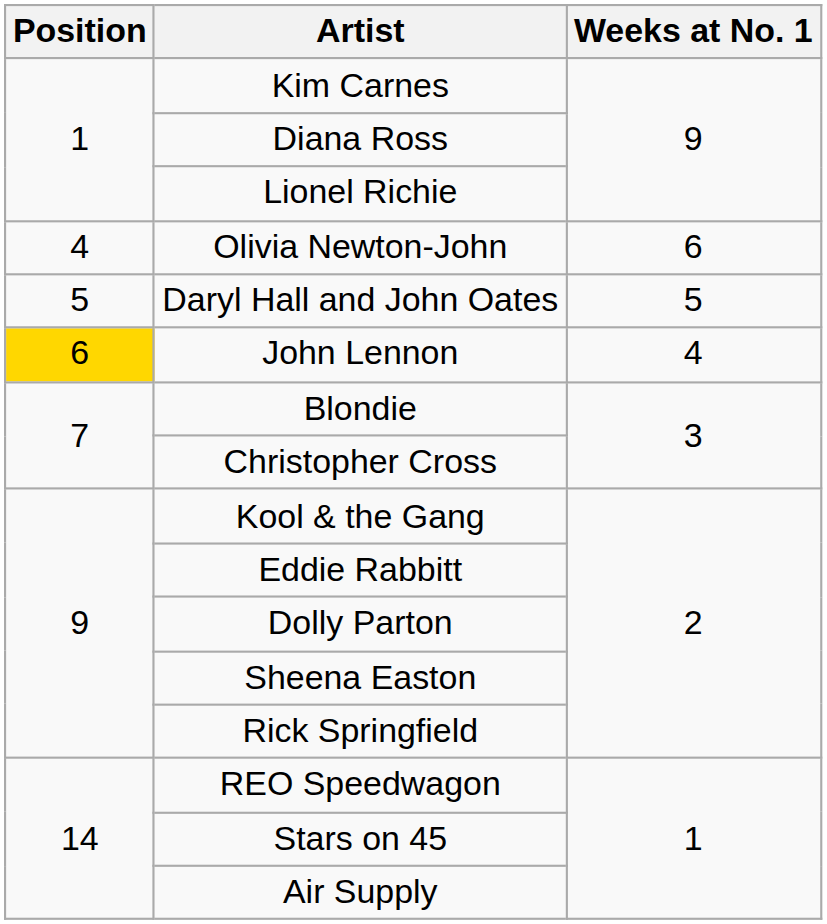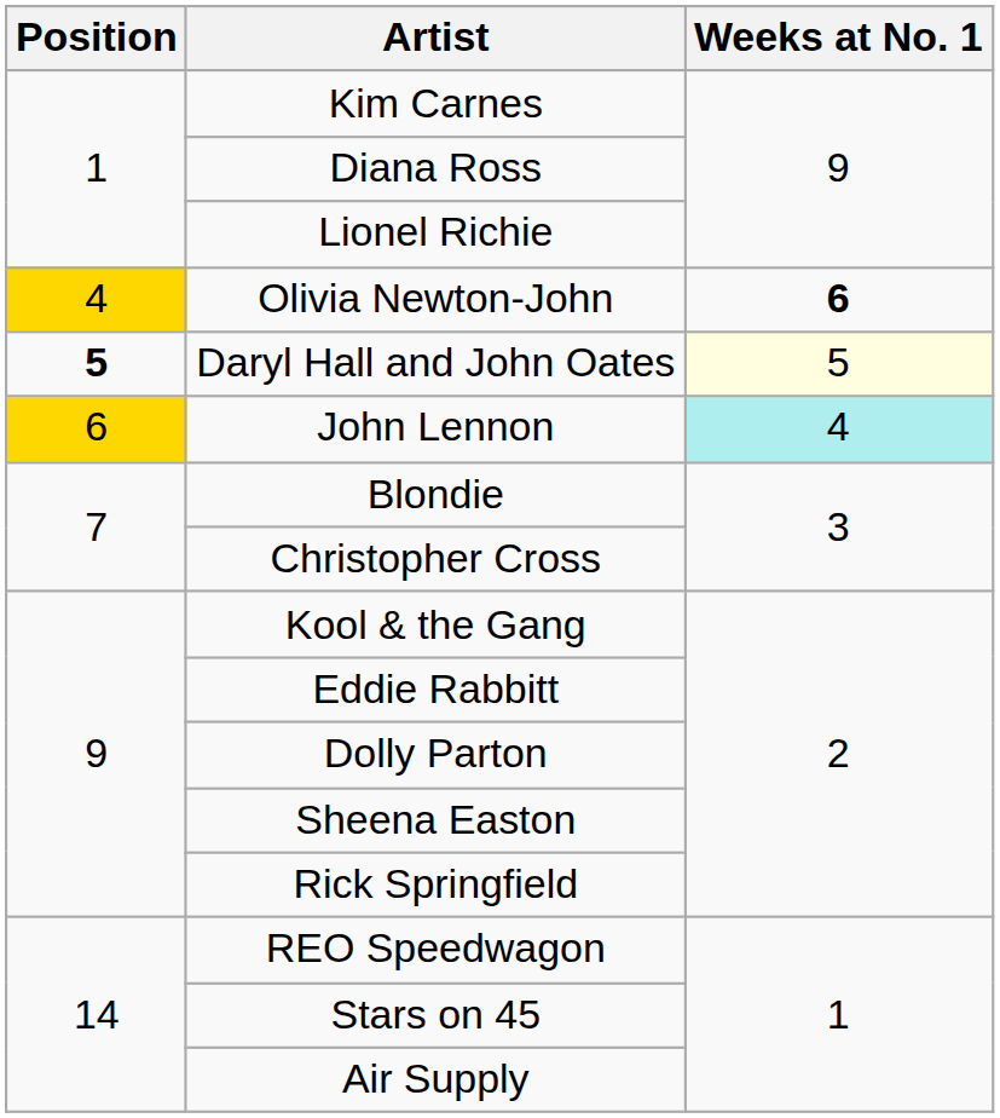Olivia Newton-John | Position: no background -> gold background
Olivia Newton-John | Weeks at No. 1: normal -> bold
Daryl Hall and John Oates | Position: normal -> bold
Daryl Hall and John Oates | Weeks at No. 1: no background -> lightyellow background
John Lennon | Weeks at No. 1: no background -> paleturquoise background
